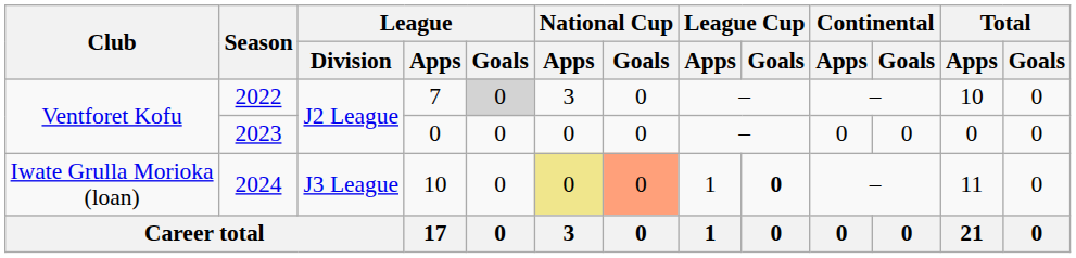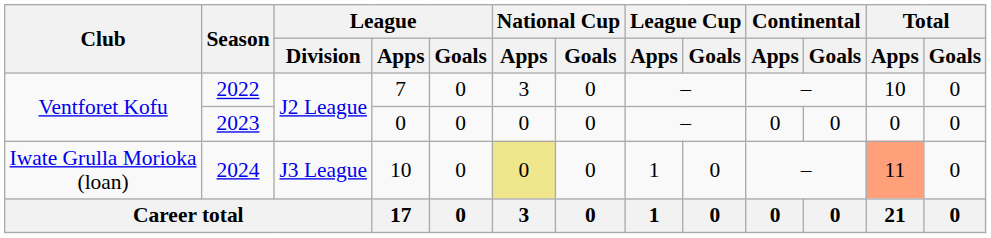2022 | League / Goals: lightgrey background -> no background
2024 | National Cup / Goals: lightsalmon background -> no background
2024 | League Cup / Goals: bold -> normal
2024 | Total / Apps: no background -> lightsalmon background
